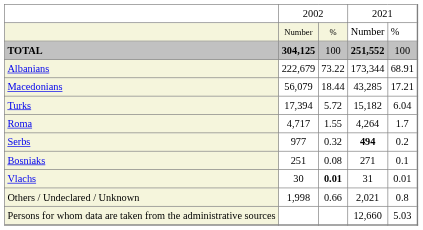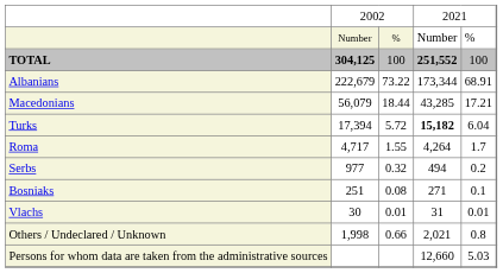Turks | column 4: normal -> bold
Serbs | column 4: bold -> normal
Vlachs | column 3: bold -> normal
